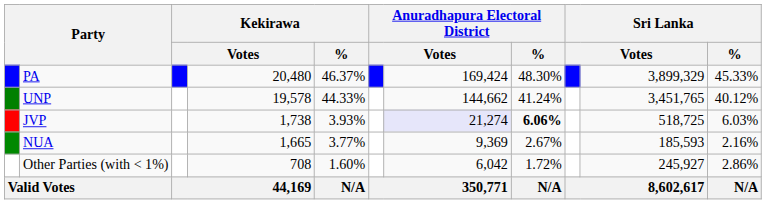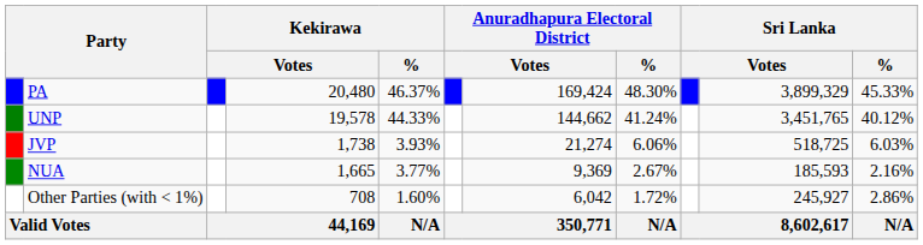JVP | column 7: lavender background -> no background
JVP | Anuradhapura Electoral District / %: bold -> normal
